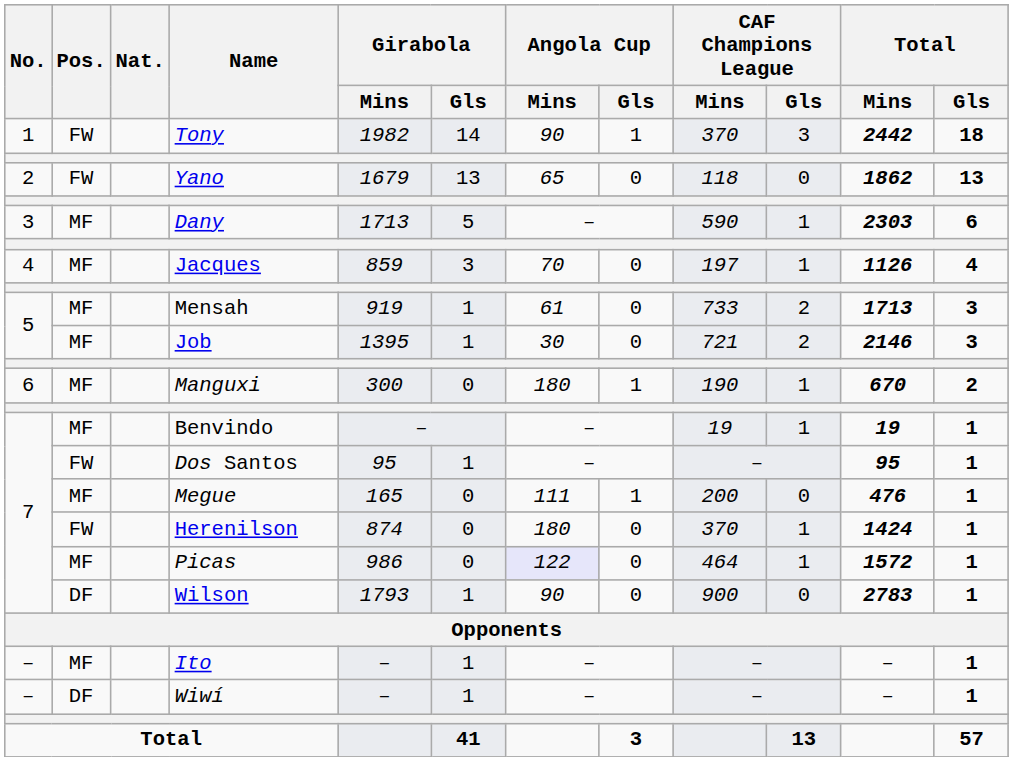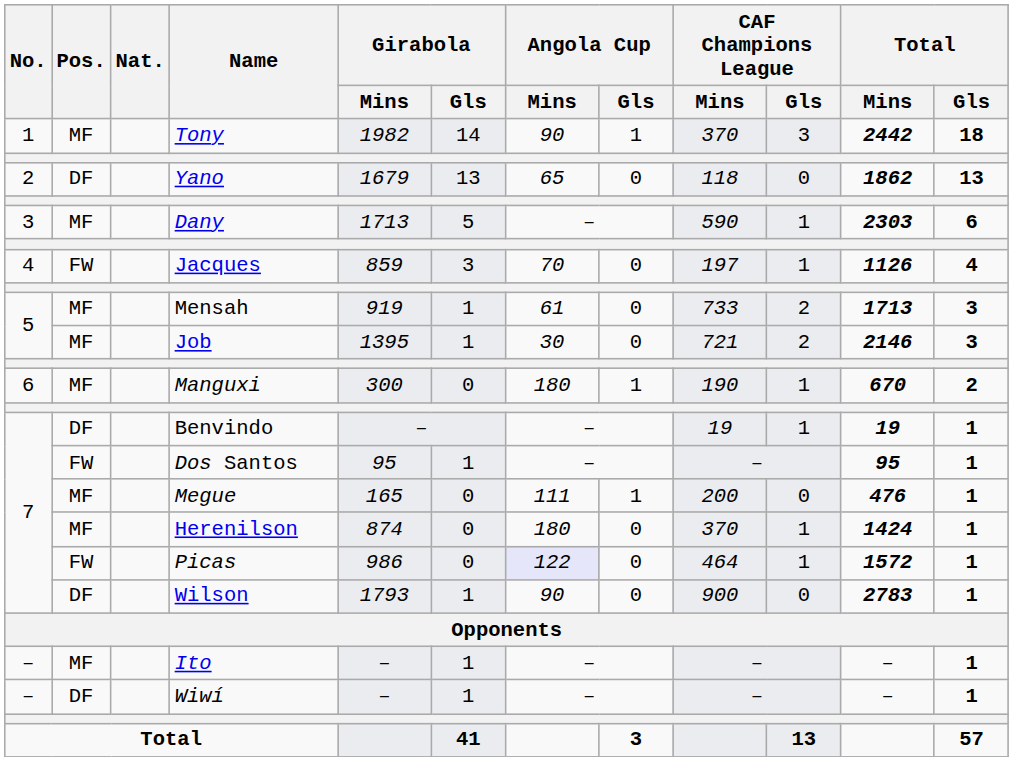Tony | Pos.: FW -> MF
Yano | Pos.: FW -> DF
Jacques | Pos.: MF -> FW
Benvindo | Pos.: MF -> DF
Herenilson | Pos.: FW -> MF
Picas | Pos.: MF -> FW
